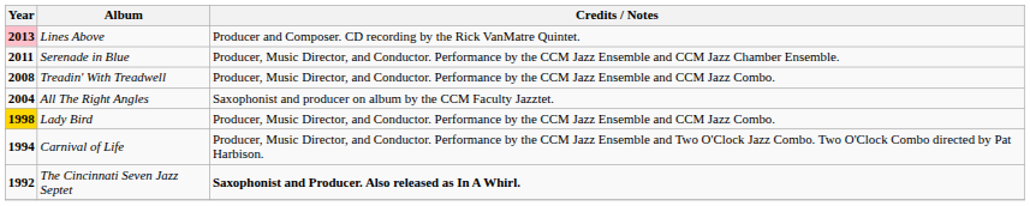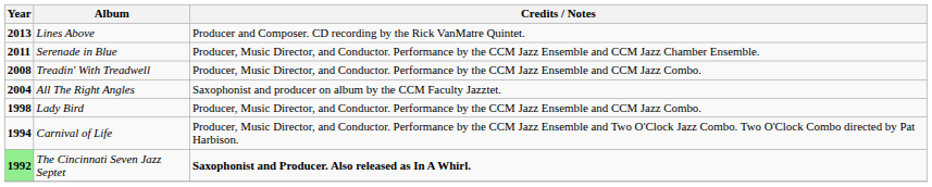Lines Above | Year: pink background -> no background
Lady Bird | Year: gold background -> no background
The Cincinnati Seven Jazz Septet | Year: no background -> lightgreen background
